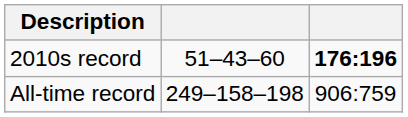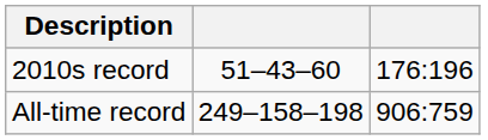2010s record | column 3: bold -> normal
